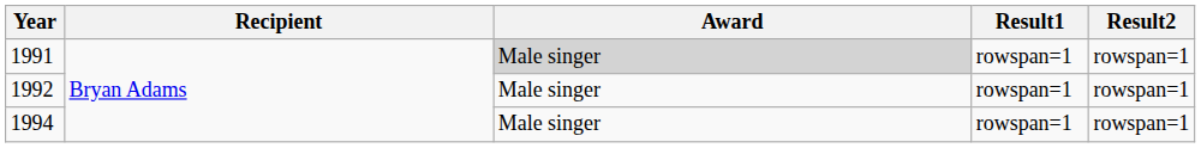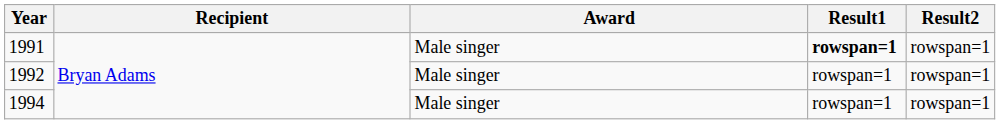1991 | Award: lightgrey background -> no background
1991 | Result1: normal -> bold
